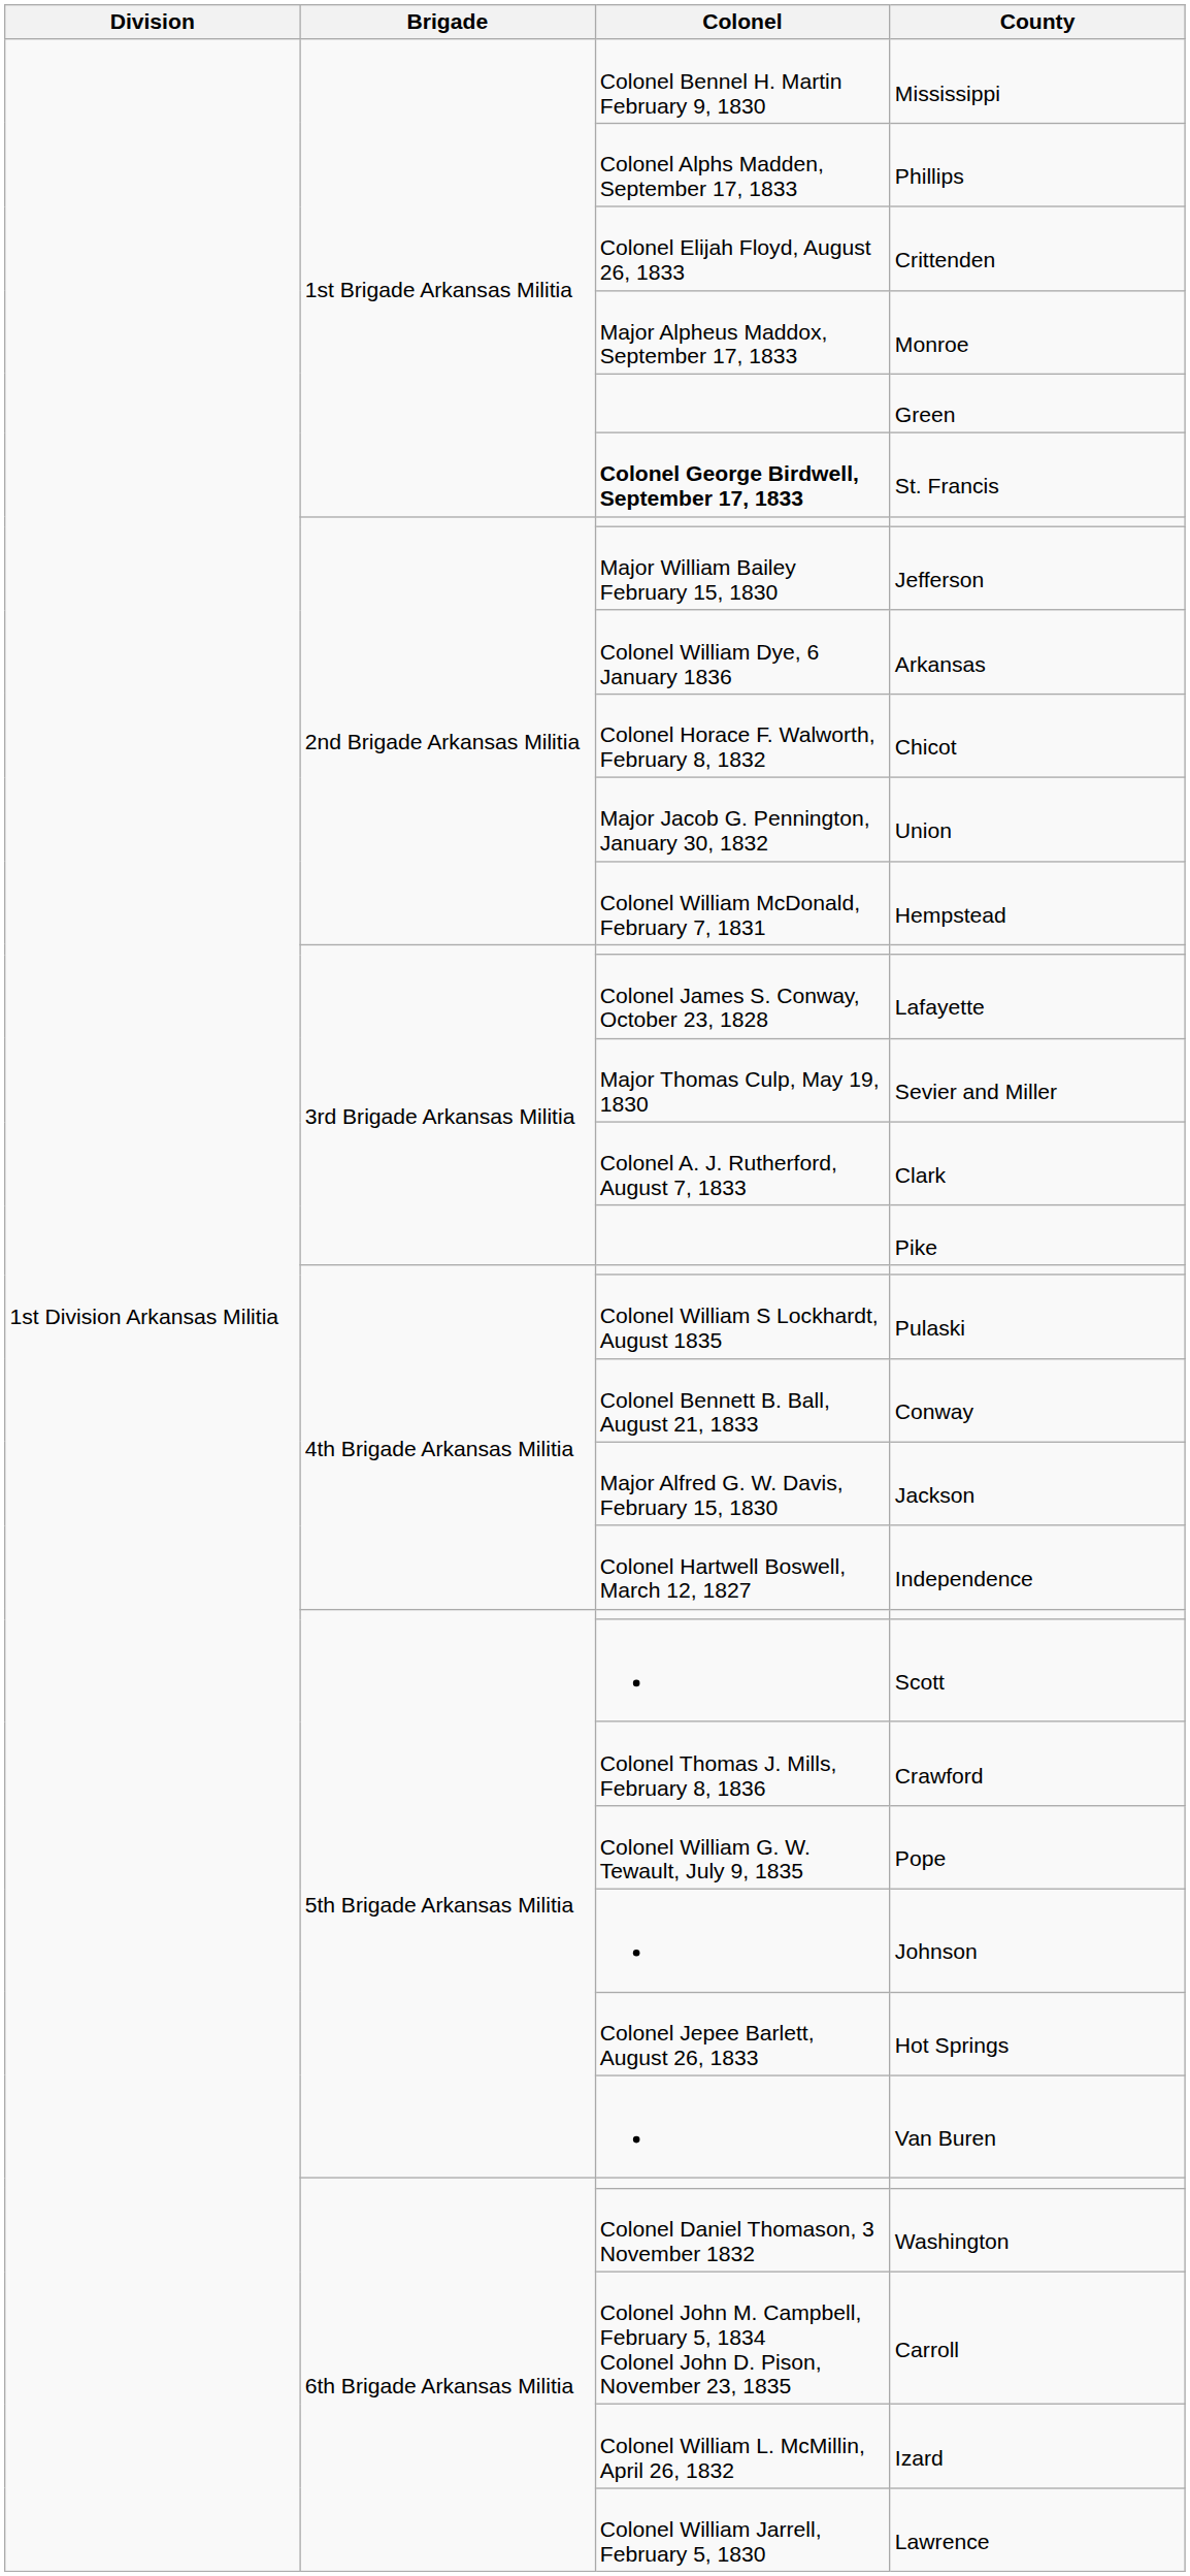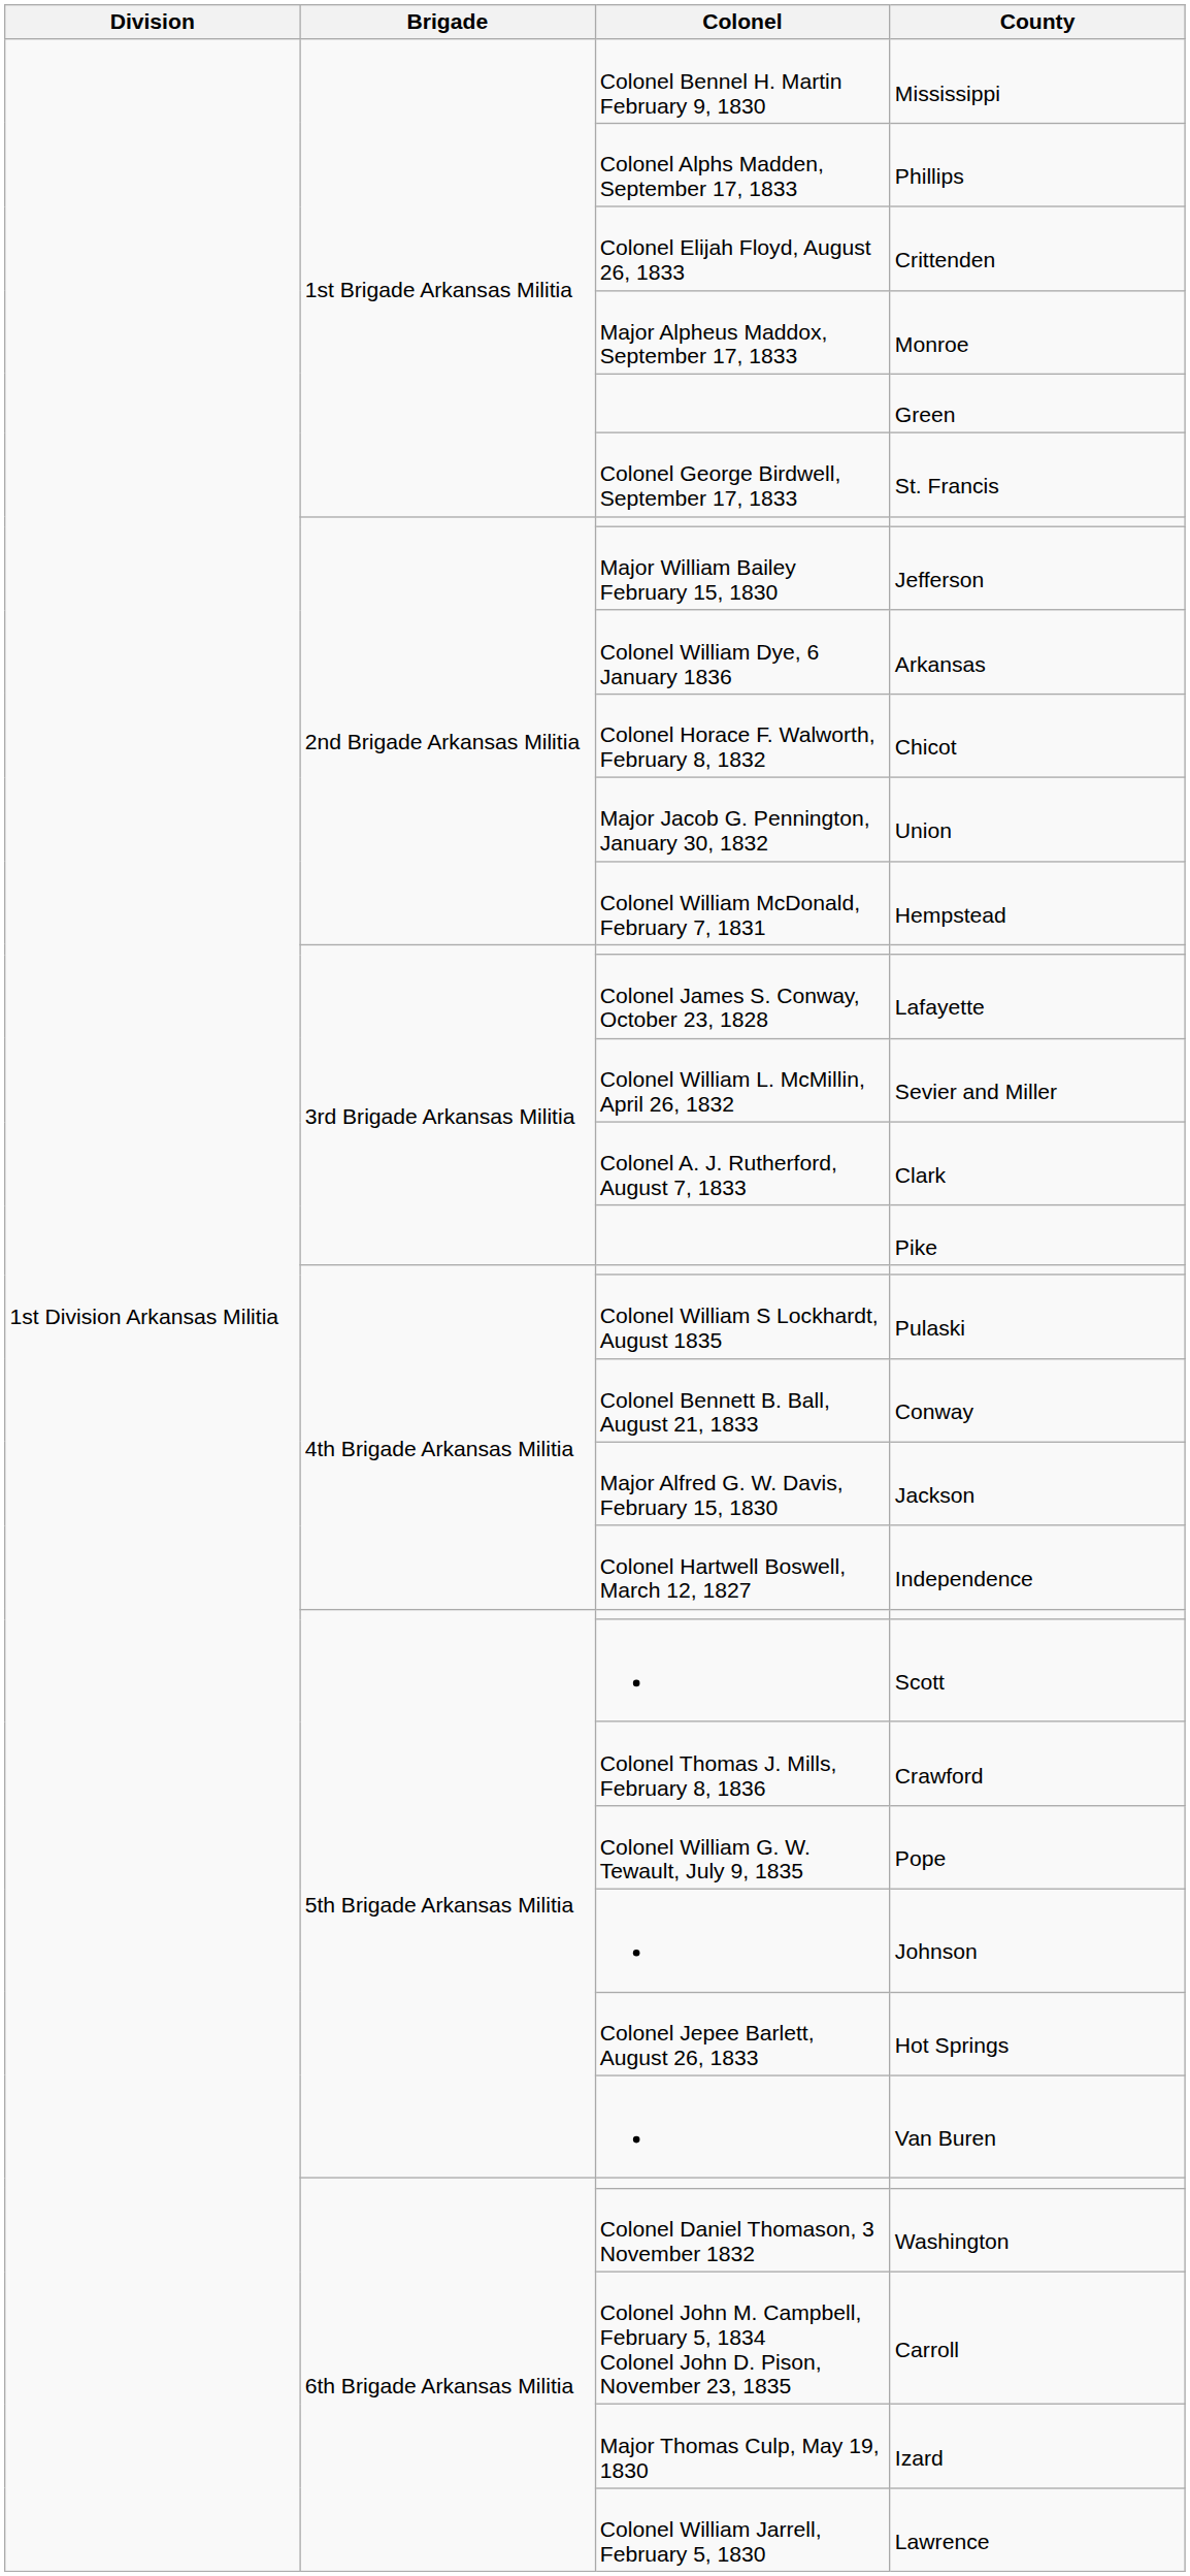St. Francis | Colonel: bold -> normal
Sevier and Miller | Colonel: Major Thomas Culp, May 19, 1830 -> Colonel William L. McMillin, April 26, 1832
Izard | Colonel: Colonel William L. McMillin, April 26, 1832 -> Major Thomas Culp, May 19, 1830
